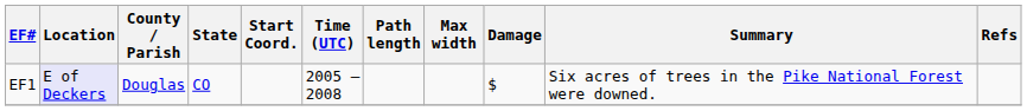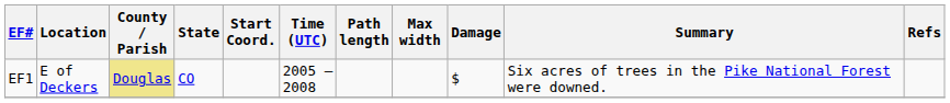EF1 | Location: lavender background -> no background
EF1 | County / Parish: no background -> khaki background
